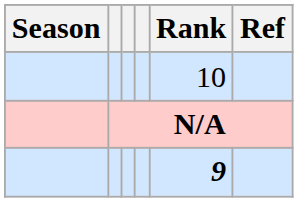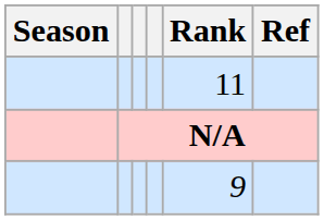row 2 | Rank: 10 -> 11
row 4 | Rank: bold -> normal
